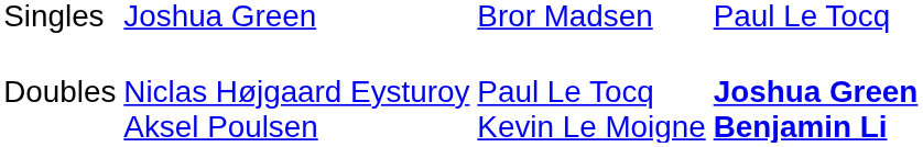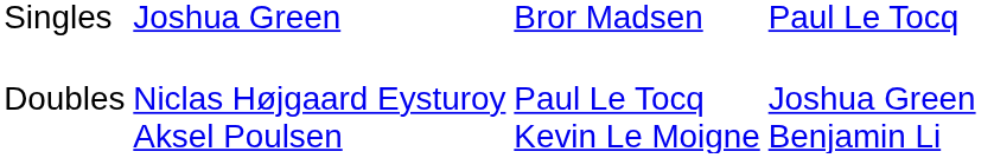Doubles | column 4: bold -> normal
